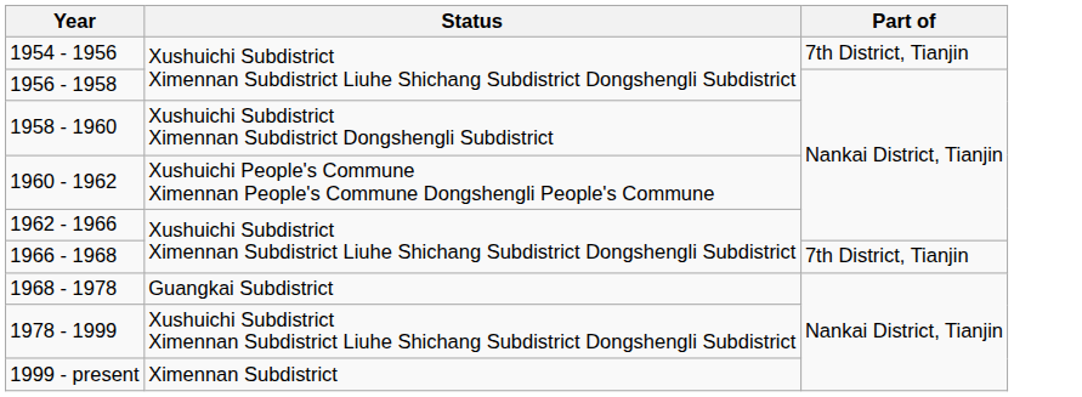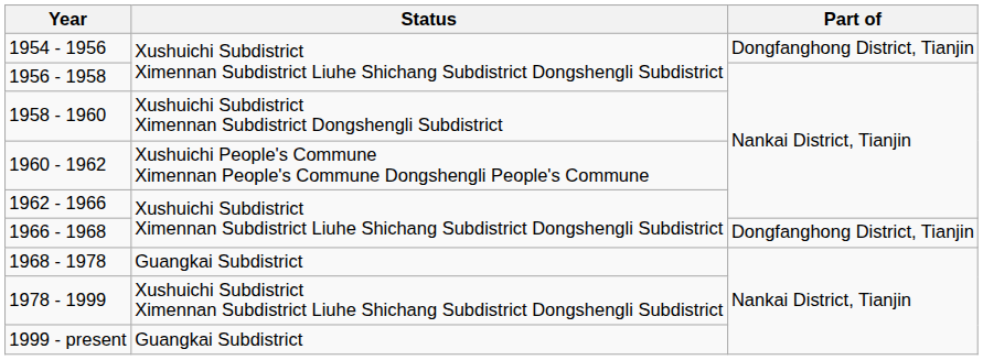1954 - 1956 | Part of: 7th District, Tianjin -> Dongfanghong District, Tianjin
1966 - 1968 | Part of: 7th District, Tianjin -> Dongfanghong District, Tianjin
1999 - present | Status: Ximennan Subdistrict -> Guangkai Subdistrict
